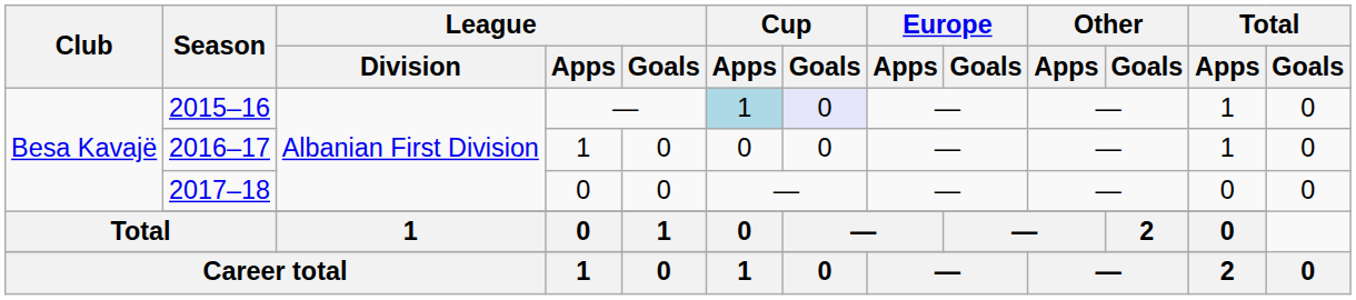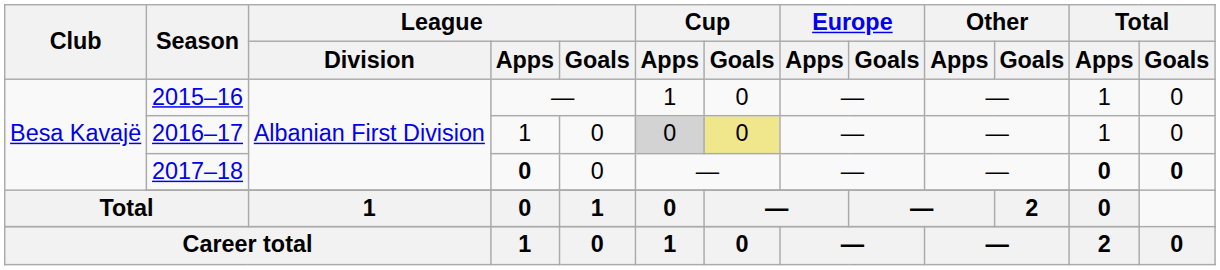2015–16 | Cup / Apps: lightblue background -> no background
2015–16 | Cup / Goals: lavender background -> no background
2016–17 | Cup / Apps: no background -> lightgrey background
2016–17 | Cup / Goals: no background -> khaki background
2017–18 | League / Apps: normal -> bold
2017–18 | Total / Apps: normal -> bold
2017–18 | Total / Goals: normal -> bold
